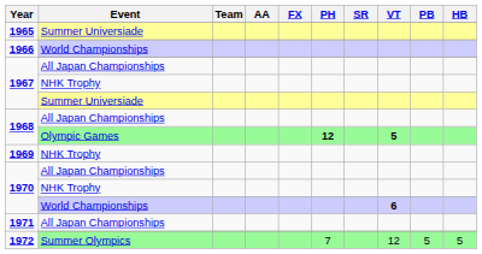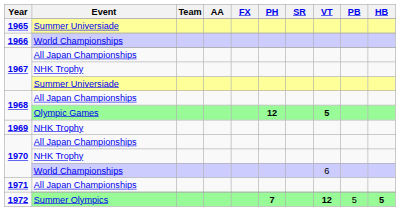1970 / World Championships | VT: bold -> normal
1972 / Summer Olympics | PH: normal -> bold
1972 / Summer Olympics | VT: normal -> bold
1972 / Summer Olympics | HB: normal -> bold
